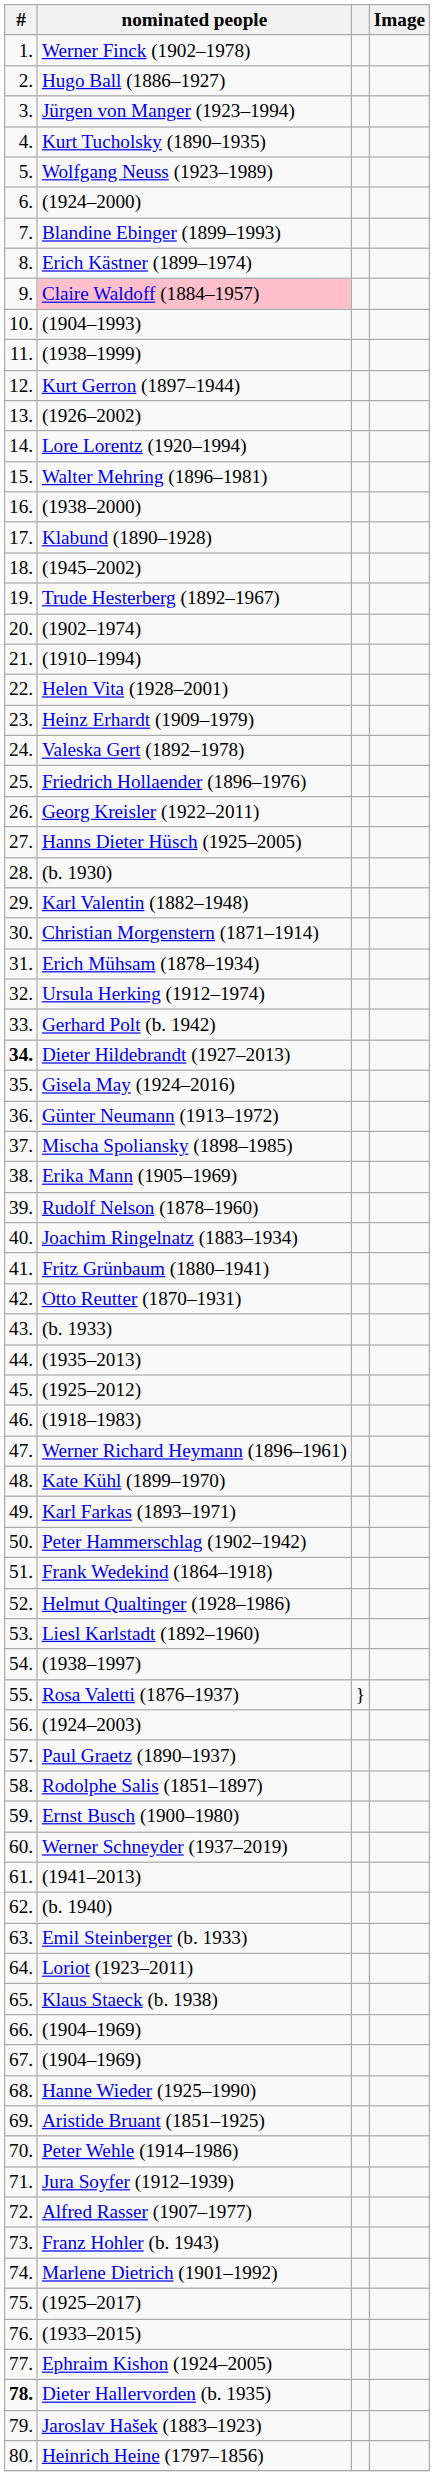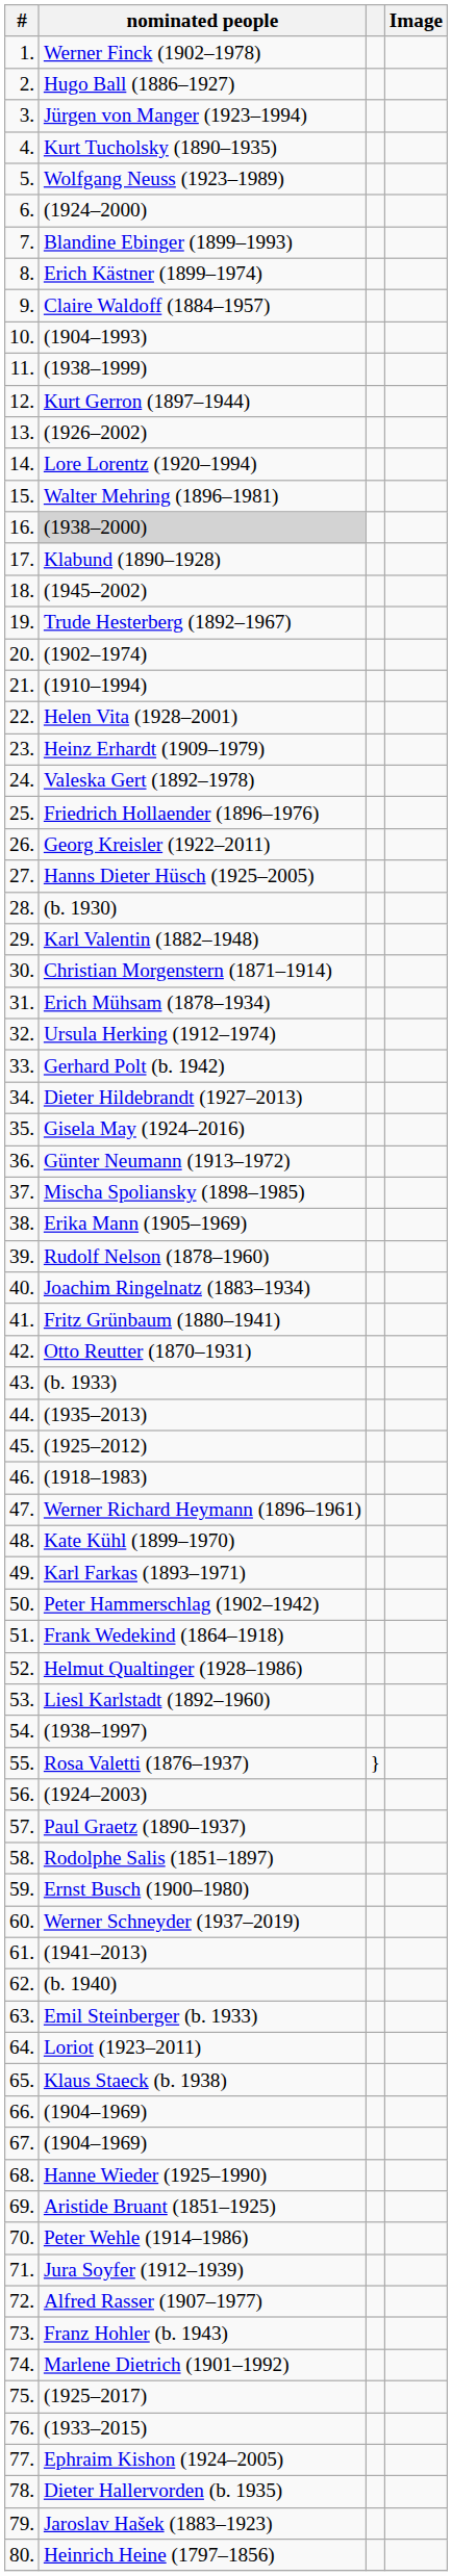Claire Waldoff (1884–1957) | nominated people: pink background -> no background
(1938–2000) | nominated people: no background -> lightgrey background
Dieter Hildebrandt (1927–2013) | #: bold -> normal
Dieter Hallervorden (b. 1935) | #: bold -> normal
